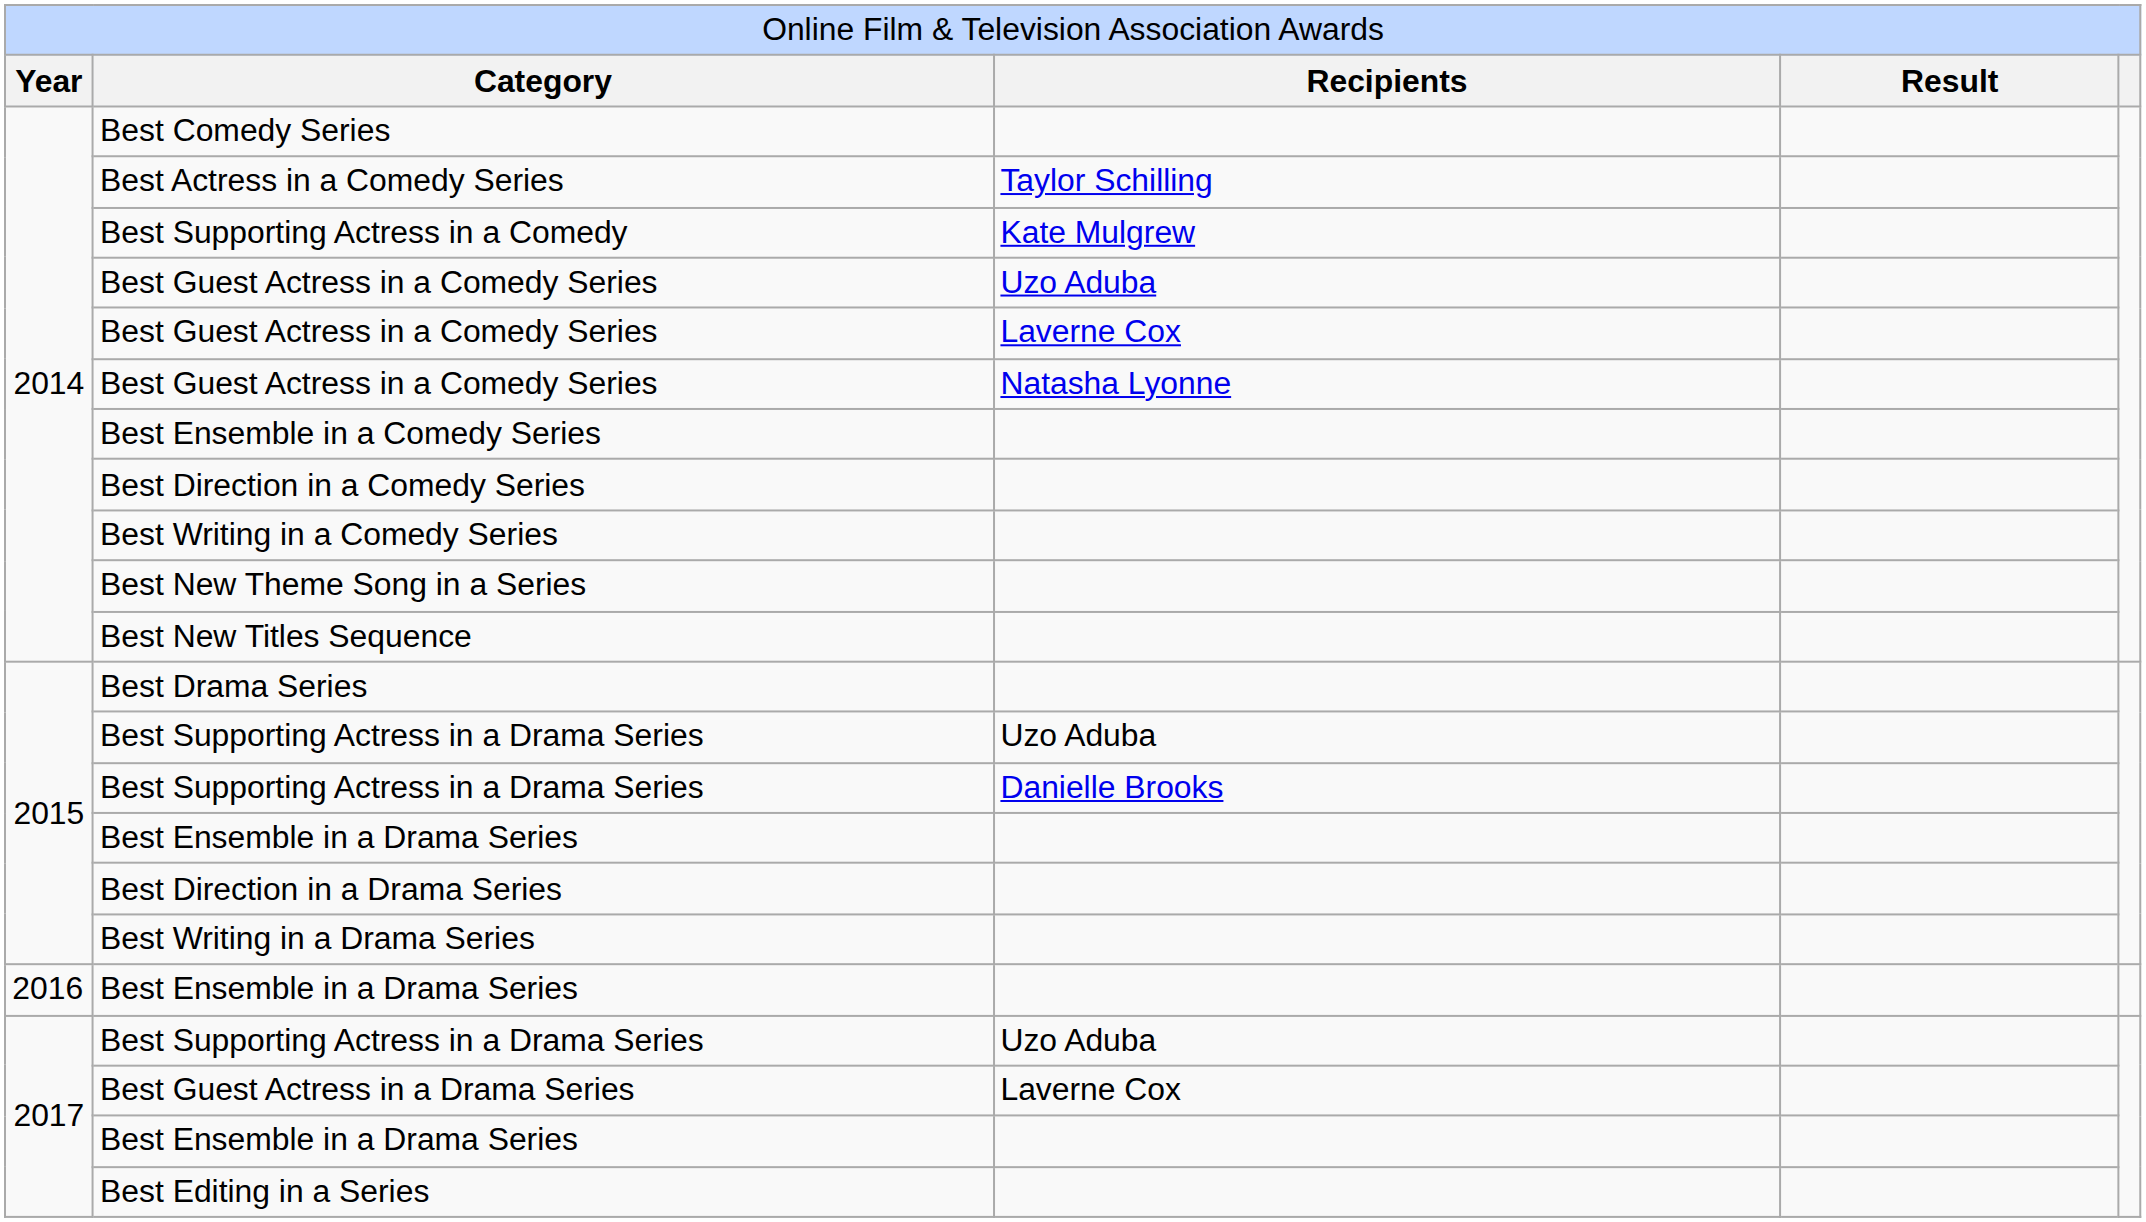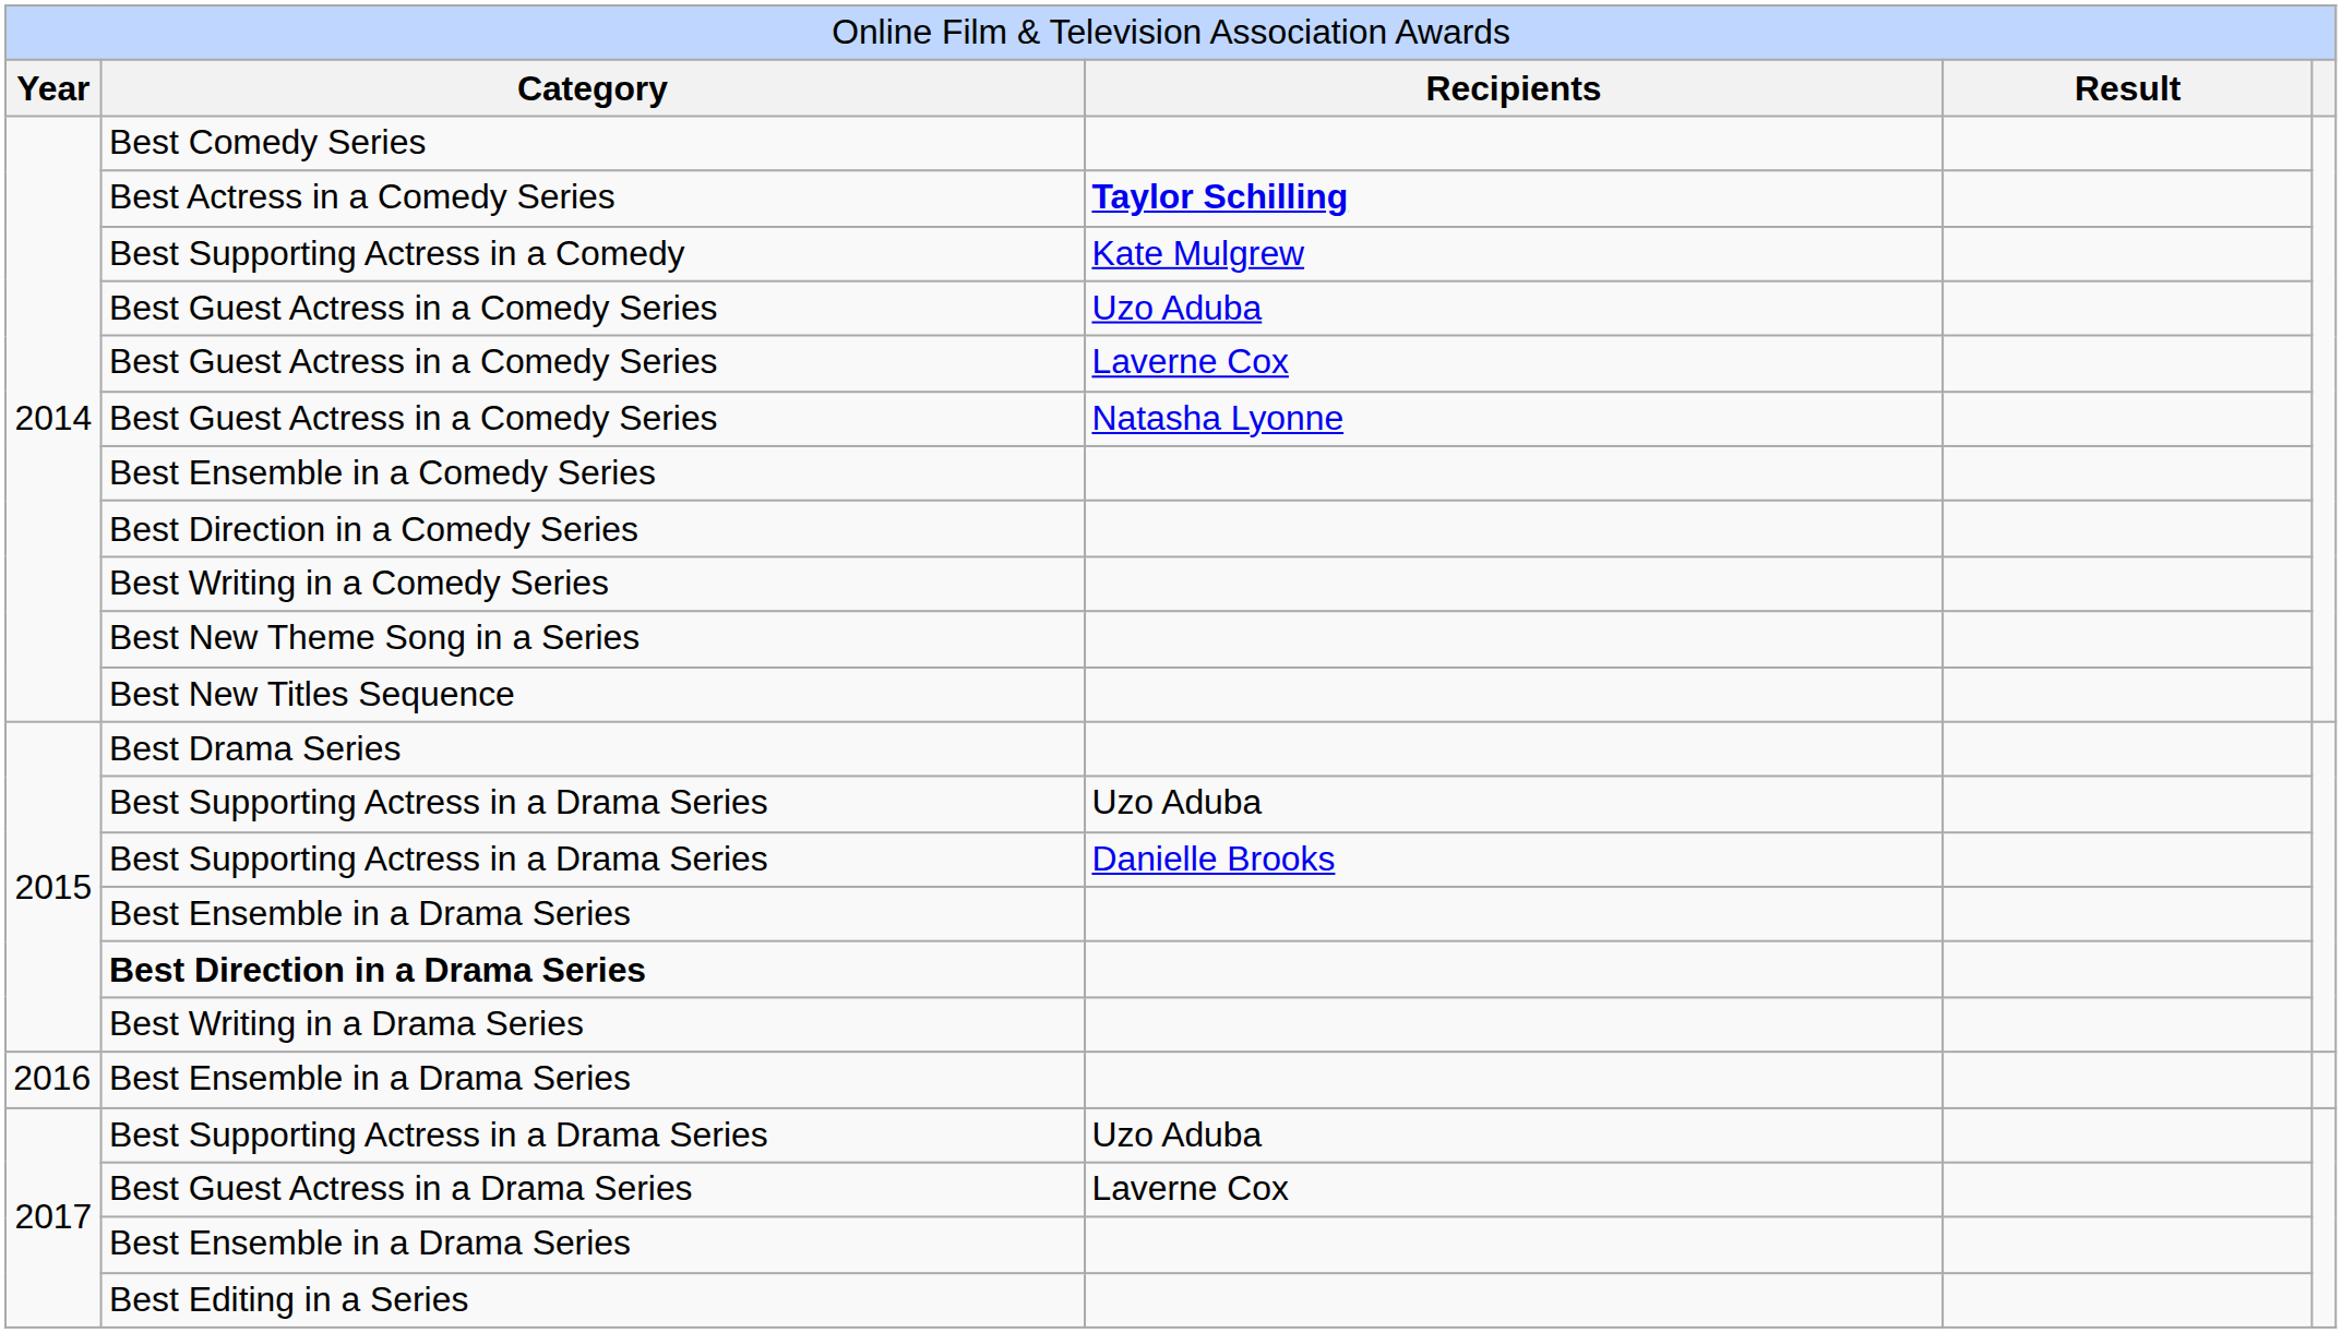Best Actress in a Comedy Series | column 3: normal -> bold
Best Direction in a Drama Series | column 2: normal -> bold
